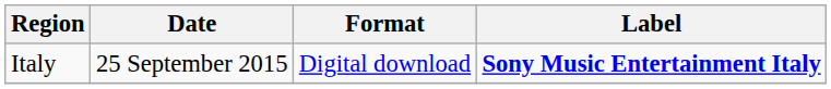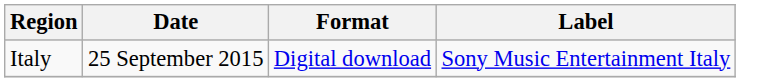Italy | Label: bold -> normal
